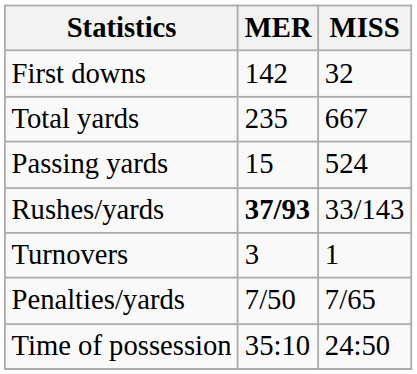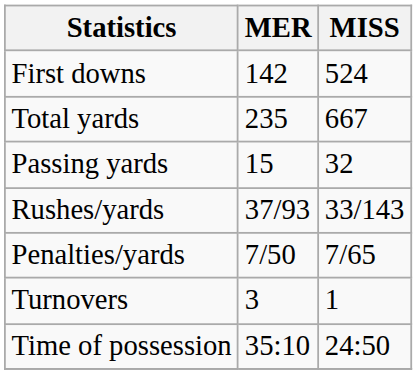First downs | MISS: 32 -> 524
Passing yards | MISS: 524 -> 32
Rushes/yards | MER: bold -> normal
rows swapped: Penalties/yards <-> Turnovers
